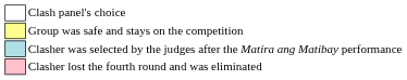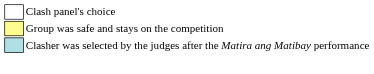- row: Clasher lost the fourth round and was eliminated
